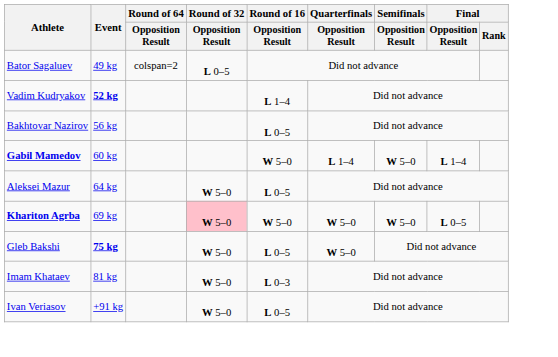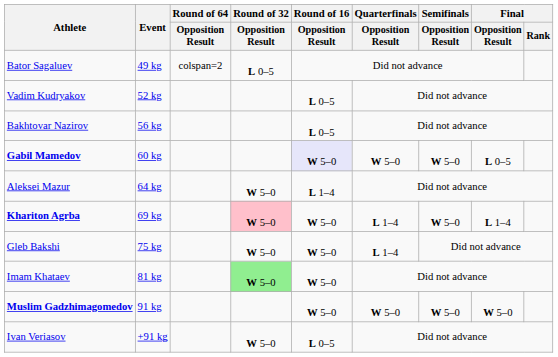Vadim Kudryakov | Event: bold -> normal
Vadim Kudryakov | Round of 16 / Opposition Result: L 1–4 -> L 0–5
Gabil Mamedov | Round of 16 / Opposition Result: no background -> lavender background
Gabil Mamedov | Quarterfinals / Opposition Result: L 1–4 -> W 5–0
Gabil Mamedov | Final / Opposition Result: L 1–4 -> L 0–5
Aleksei Mazur | Round of 16 / Opposition Result: L 0–5 -> L 1–4
Khariton Agrba | Quarterfinals / Opposition Result: W 5–0 -> L 1–4
Khariton Agrba | Final / Opposition Result: L 0–5 -> L 1–4
Gleb Bakshi | Event: bold -> normal
Gleb Bakshi | Round of 16 / Opposition Result: L 0–5 -> W 5–0
Gleb Bakshi | Quarterfinals / Opposition Result: W 5–0 -> L 1–4
Imam Khataev | Round of 32 / Opposition Result: no background -> lightgreen background
Imam Khataev | Round of 16 / Opposition Result: L 0–3 -> W 5–0
+ row: Muslim Gadzhimagomedov | 91 kg | W 5–0 | W 5–0 | W 5–0 | W 5–0
